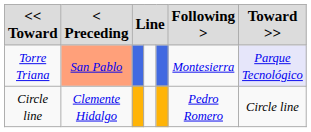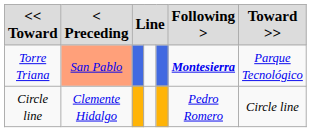Torre Triana | Following >: normal -> bold
Torre Triana | Toward >>: lavender background -> no background
